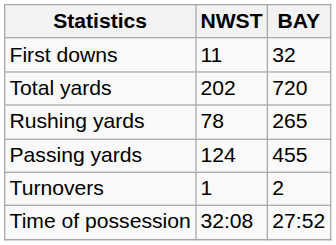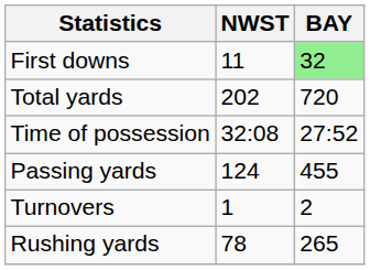First downs | BAY: no background -> lightgreen background
rows swapped: Rushing yards <-> Time of possession
